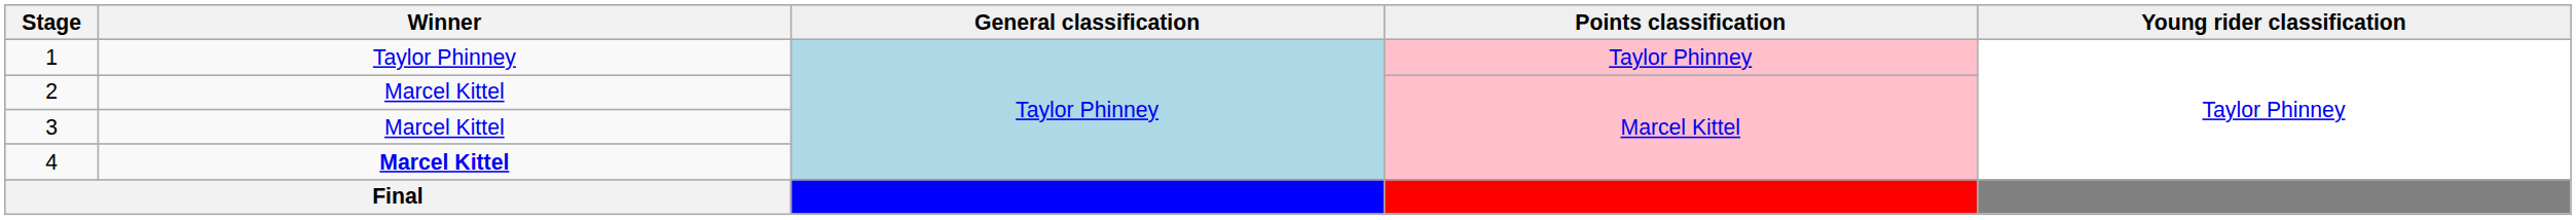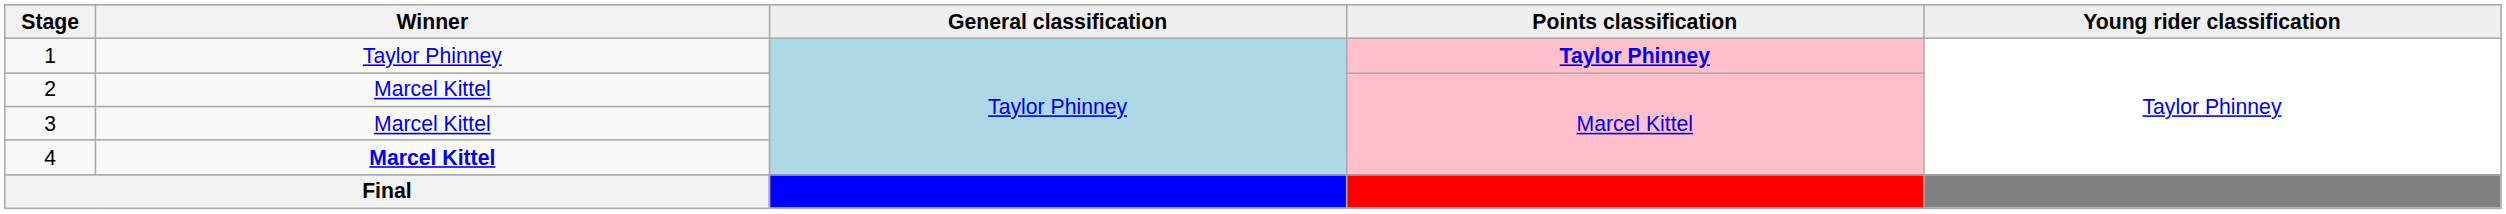1 | Points classification: normal -> bold
